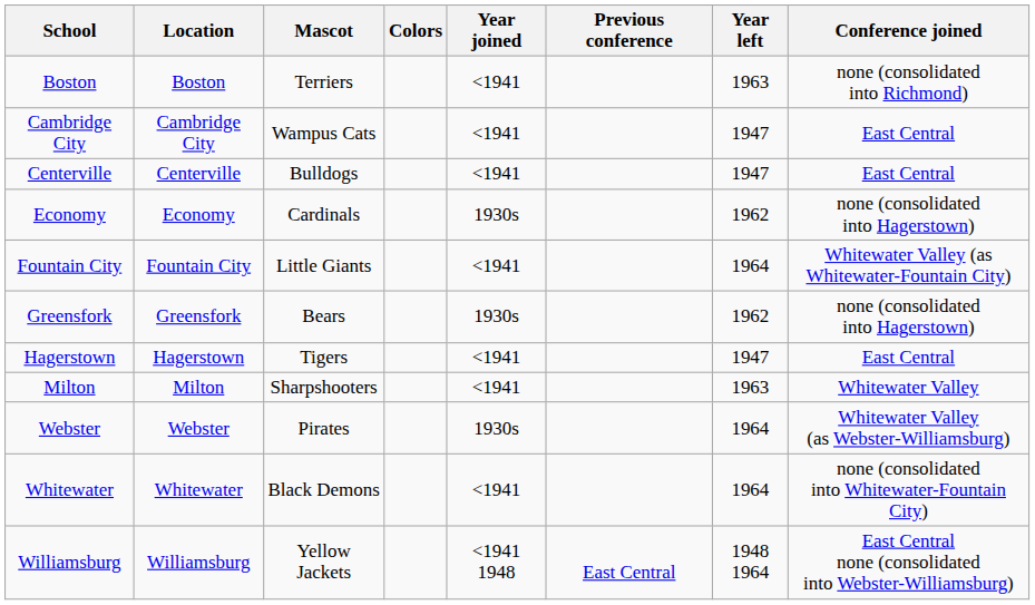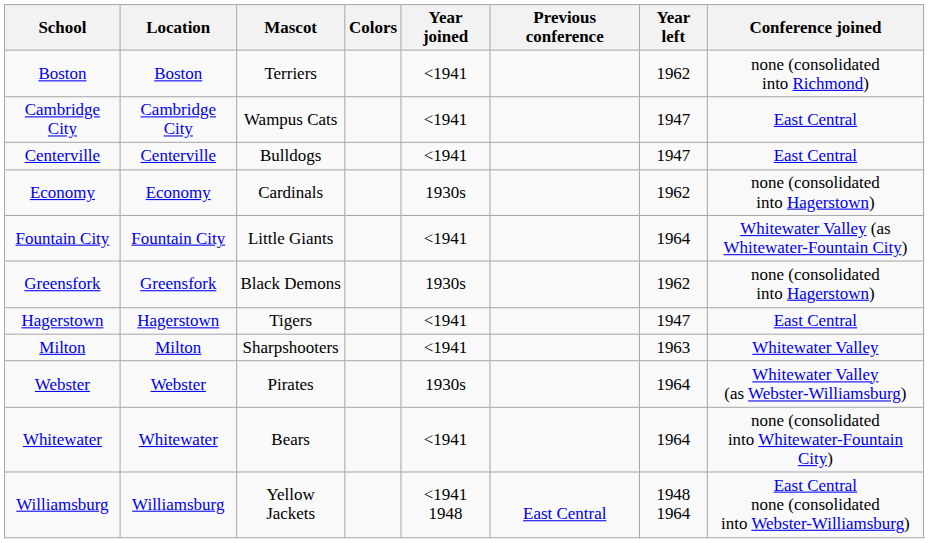row 2 | Year left: 1963 -> 1962
row 7 | Mascot: Bears -> Black Demons
row 11 | Mascot: Black Demons -> Bears
